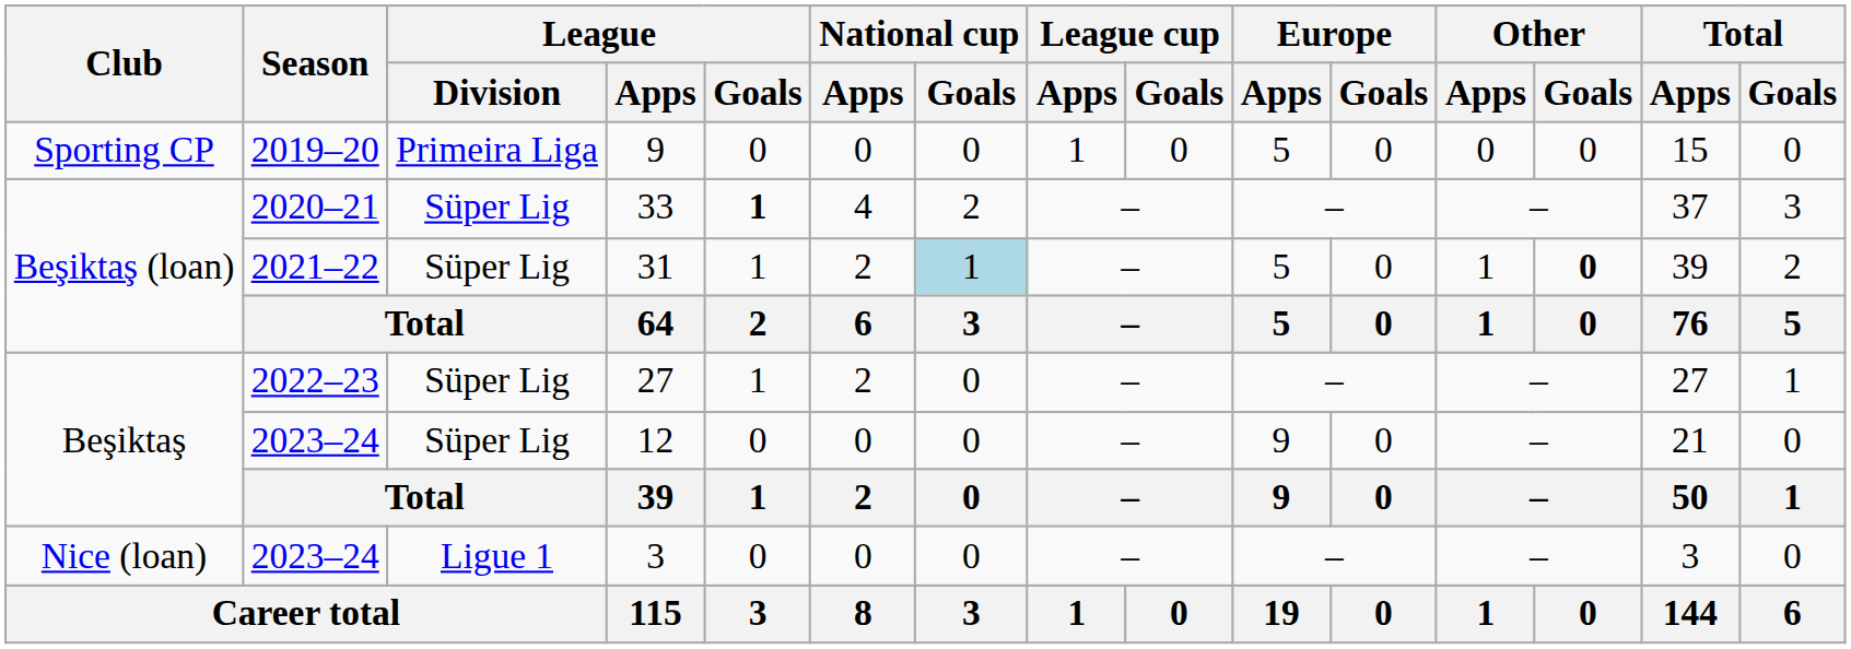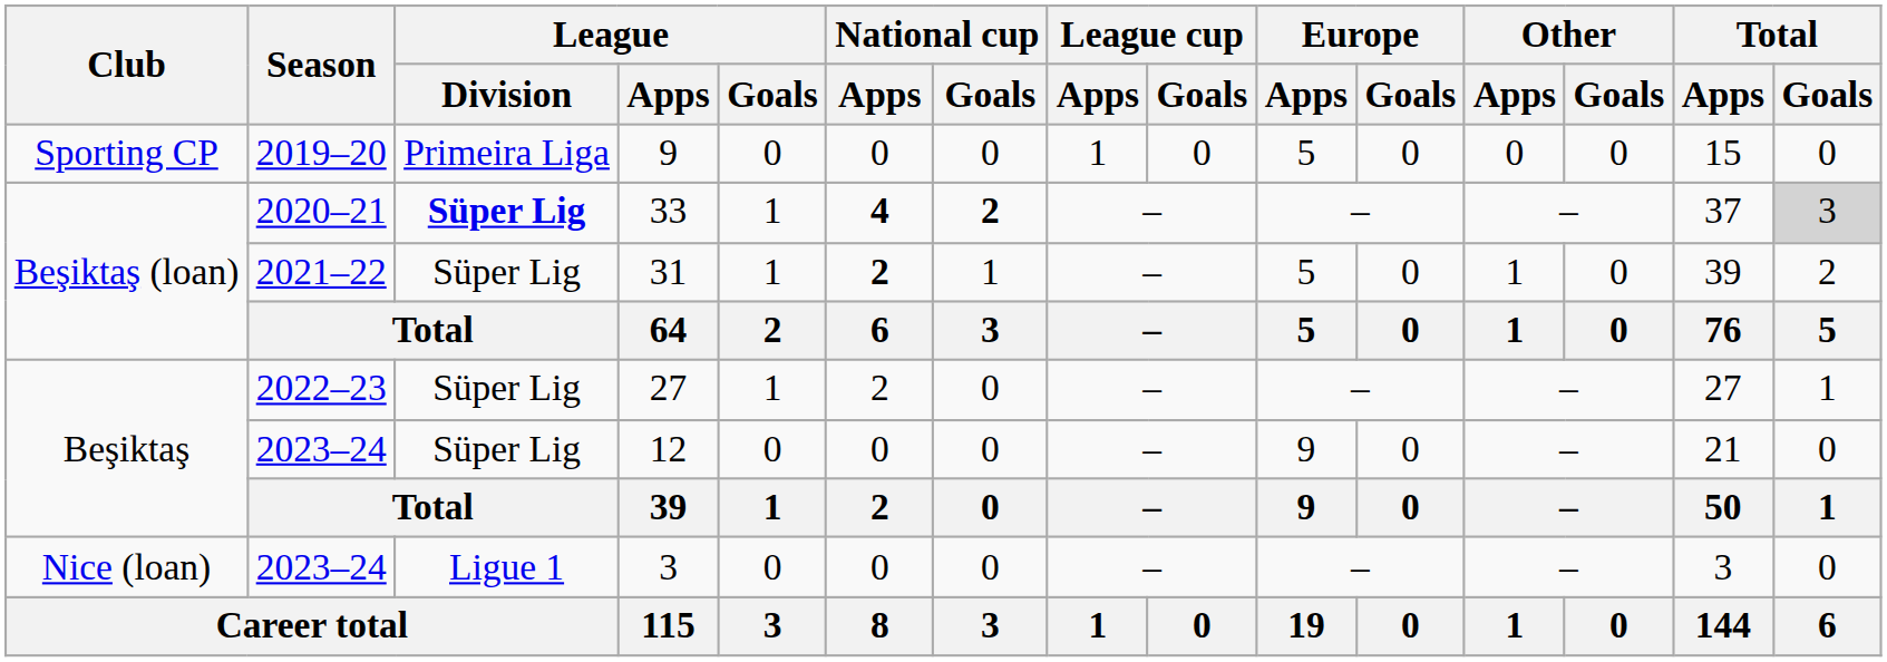33 | League / Division: normal -> bold
33 | League / Goals: bold -> normal
33 | National cup / Apps: normal -> bold
33 | National cup / Goals: normal -> bold
33 | Total / Goals: no background -> lightgrey background
31 | National cup / Apps: normal -> bold
31 | National cup / Goals: lightblue background -> no background
31 | Other / Goals: bold -> normal
